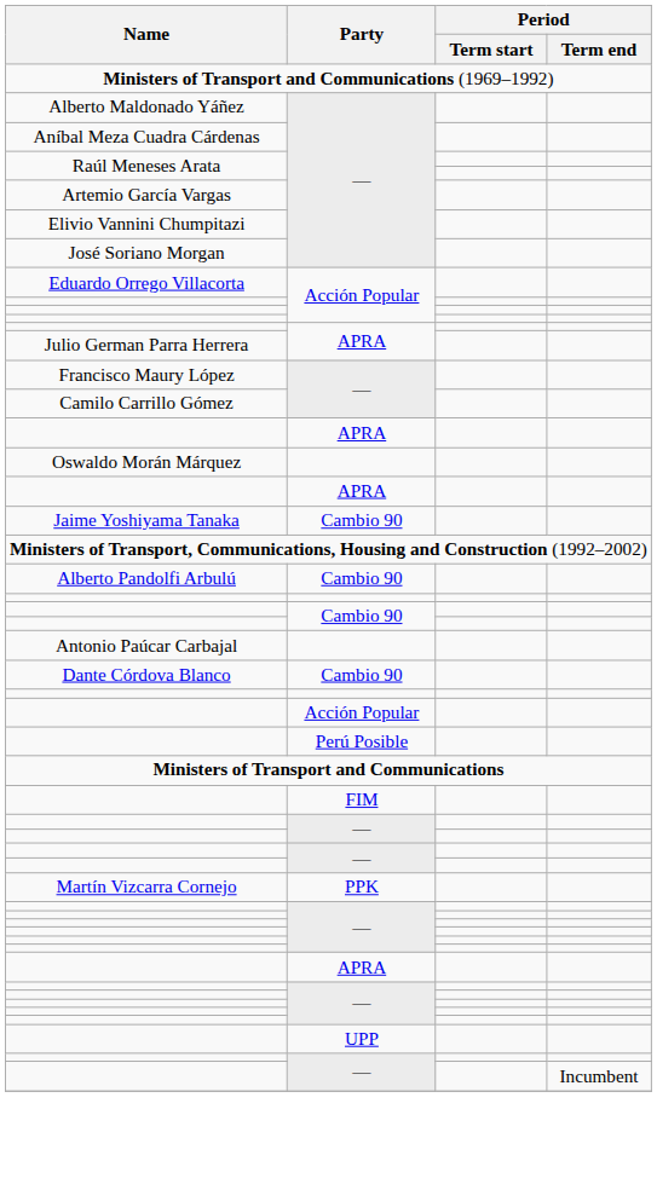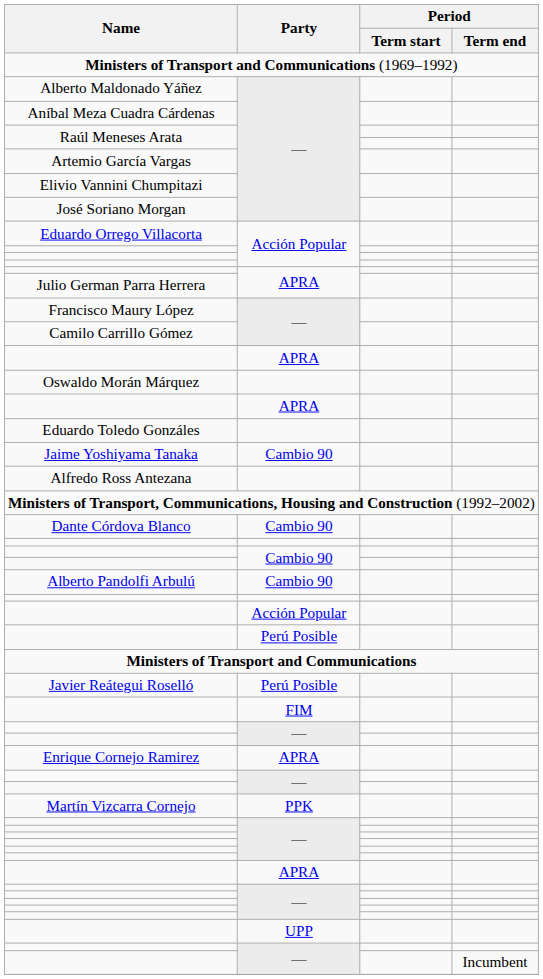+ row: Eduardo Toledo Gonzáles
+ row: Alfredo Ross Antezana
rows swapped: Dante Córdova Blanco <-> Alberto Pandolfi Arbulú
- row: Antonio Paúcar Carbajal
+ row: Javier Reátegui Roselló | Perú Posible
+ row: Enrique Cornejo Ramirez | APRA
